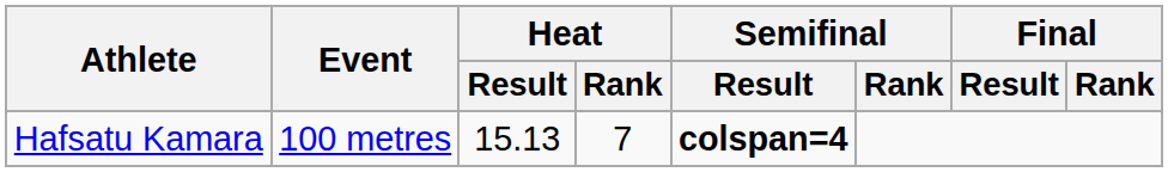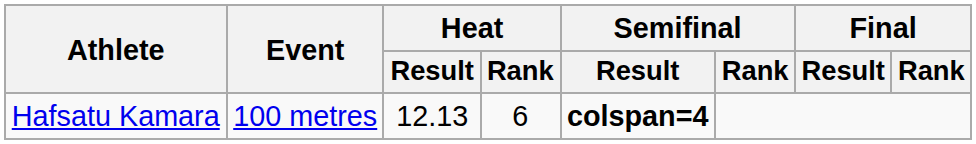Hafsatu Kamara | Heat / Result: 15.13 -> 12.13
Hafsatu Kamara | Heat / Rank: 7 -> 6
